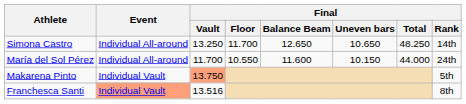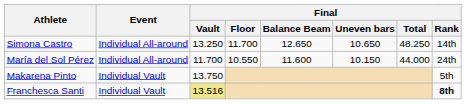Makarena Pinto | Final / Vault: lightsalmon background -> no background
Franchesca Santi | Event: lightsalmon background -> no background
Franchesca Santi | Final / Vault: no background -> khaki background
Franchesca Santi | Final / Rank: normal -> bold
